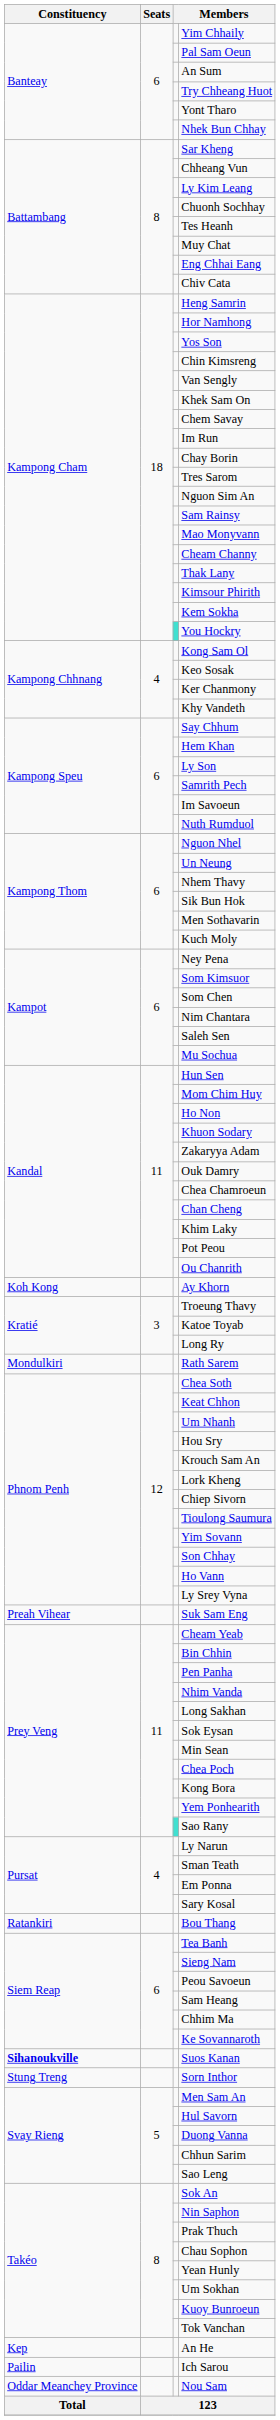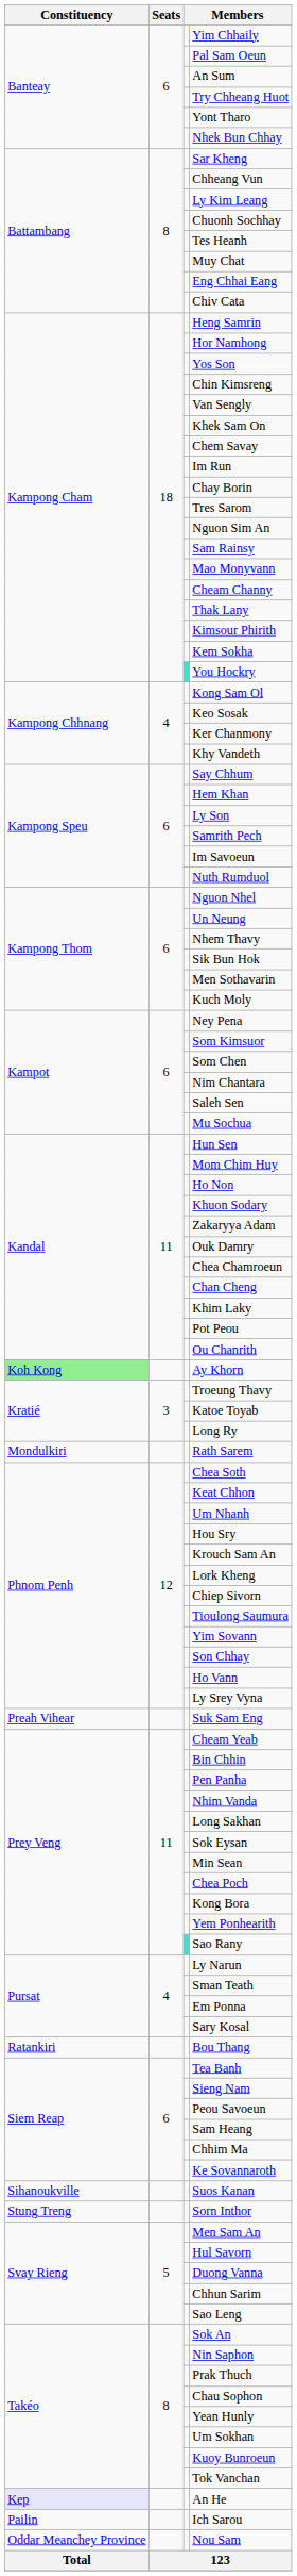Ay Khorn | Constituency: no background -> lightgreen background
Suos Kanan | Constituency: bold -> normal
An He | Constituency: no background -> lavender background
